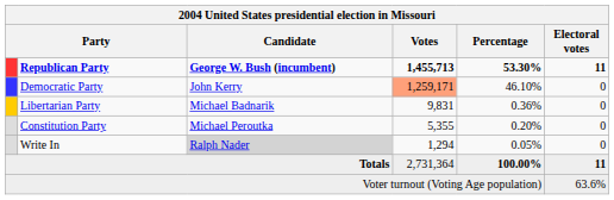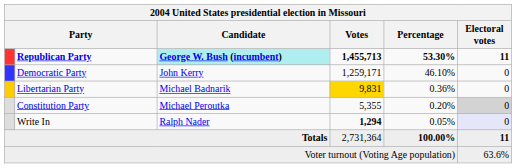Republican Party | Candidate: no background -> paleturquoise background
Democratic Party | Votes: lightsalmon background -> no background
Libertarian Party | Votes: no background -> gold background
Constitution Party | Electoral votes: no background -> lightgrey background
Write In | Candidate: lightgrey background -> no background
Write In | Votes: normal -> bold
Write In | Electoral votes: no background -> lavender background
